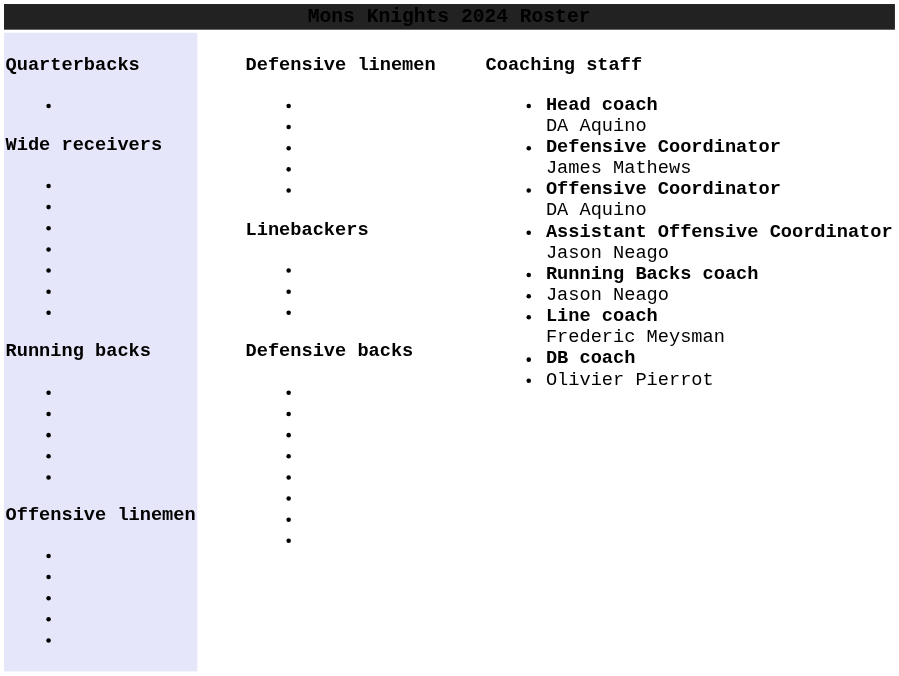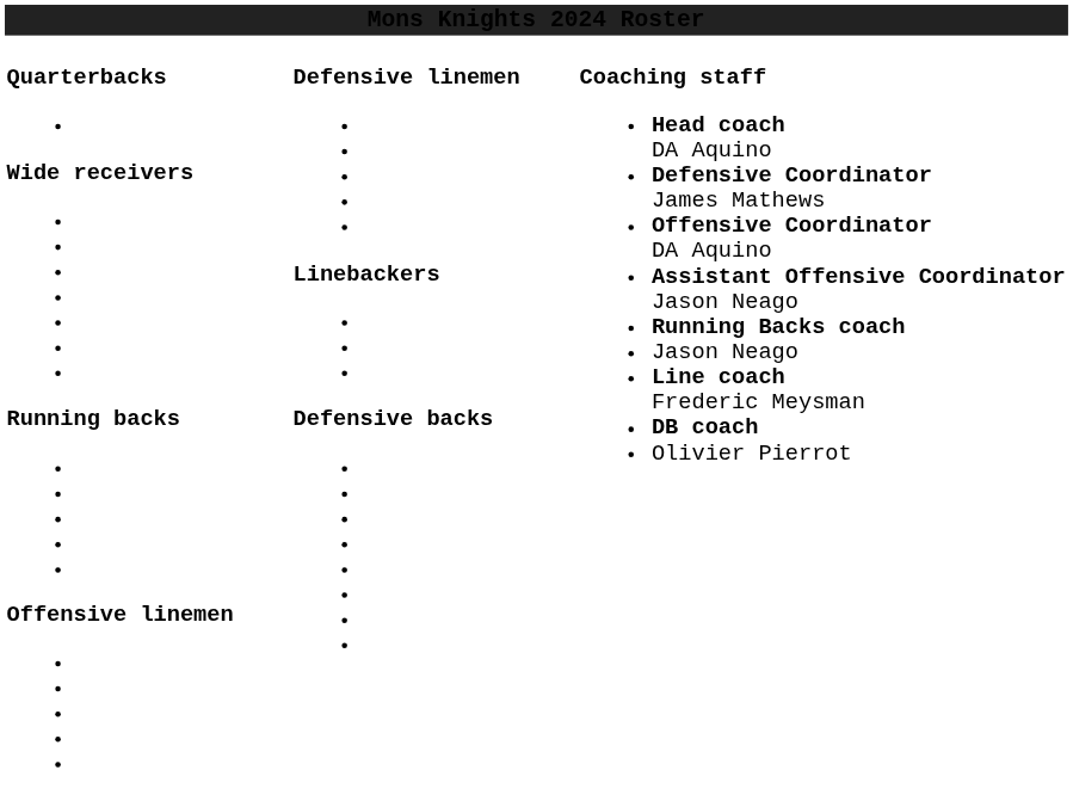Quarterbacks Wide receivers Running backs Offensive linemen | column 1: lavender background -> no background
